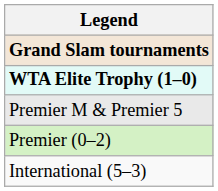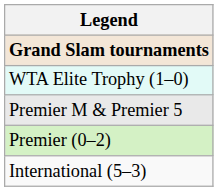row 3 | column 1: bold -> normal
